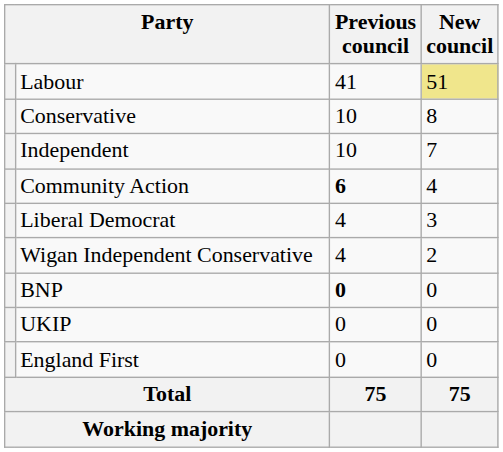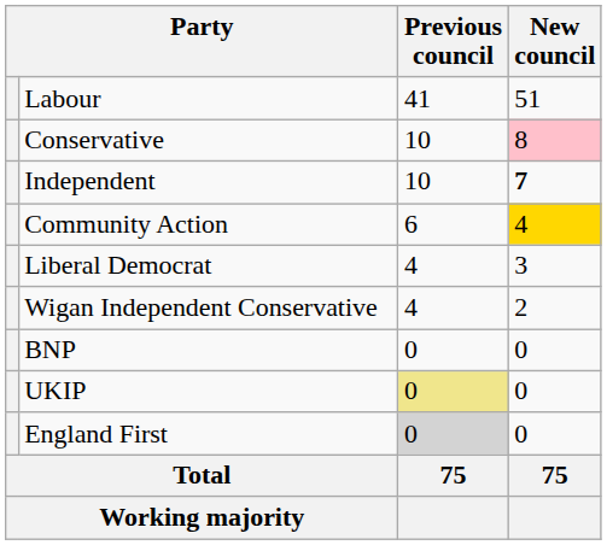Labour | New council: khaki background -> no background
Conservative | New council: no background -> pink background
Independent | New council: normal -> bold
Community Action | Previous council: bold -> normal
Community Action | New council: no background -> gold background
BNP | Previous council: bold -> normal
UKIP | Previous council: no background -> khaki background
England First | Previous council: no background -> lightgrey background
